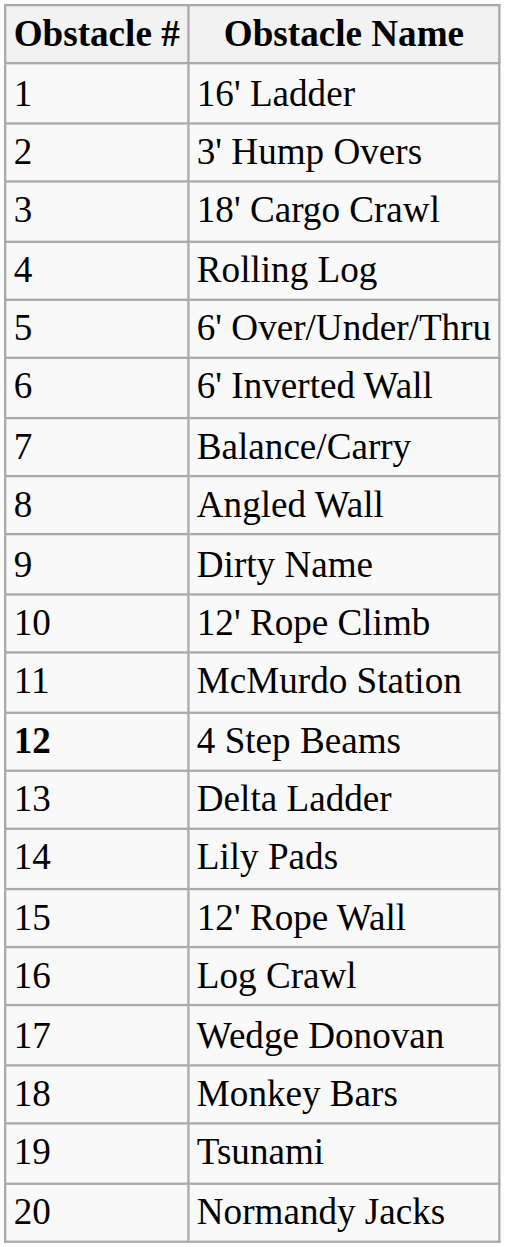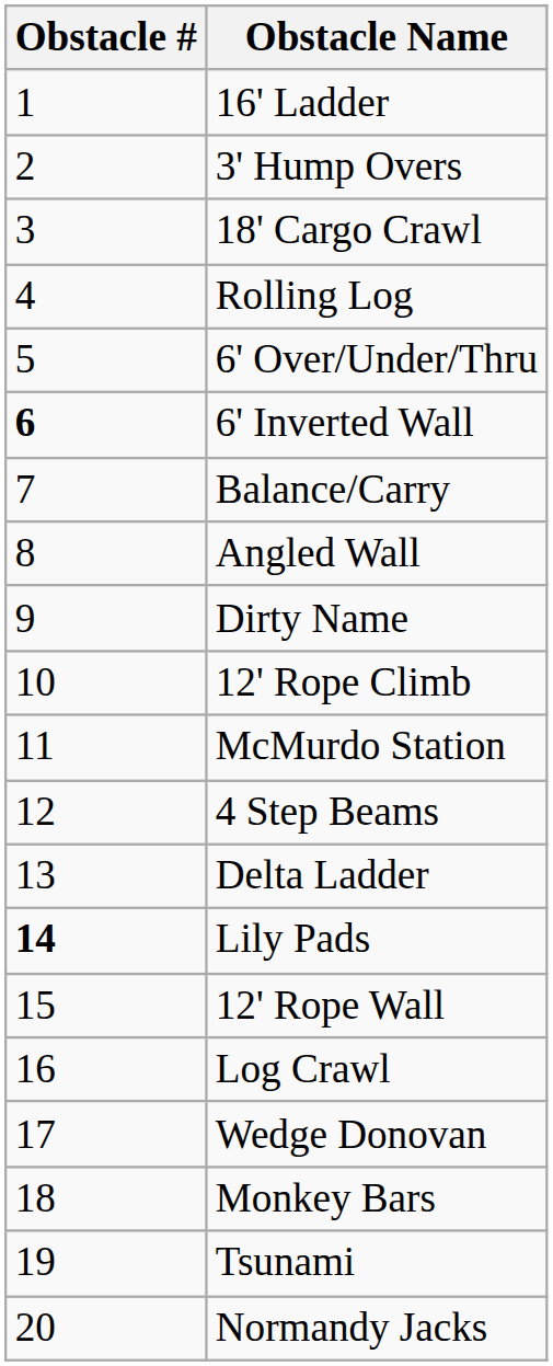6' Inverted Wall | Obstacle #: normal -> bold
4 Step Beams | Obstacle #: bold -> normal
Lily Pads | Obstacle #: normal -> bold
